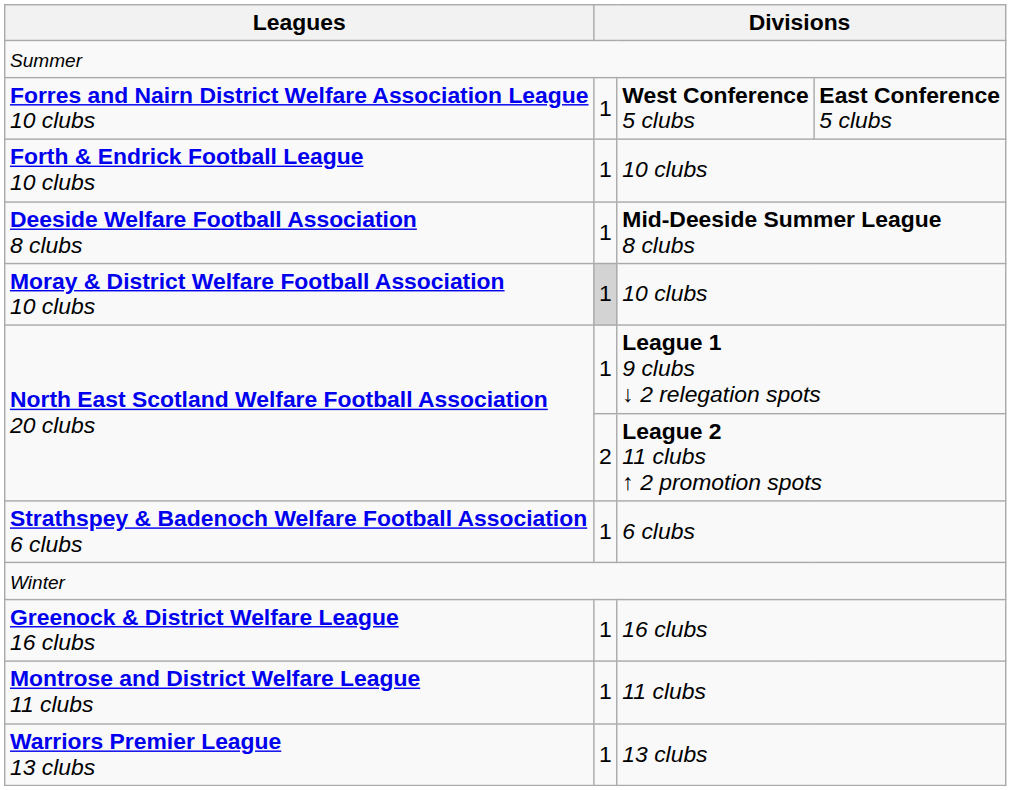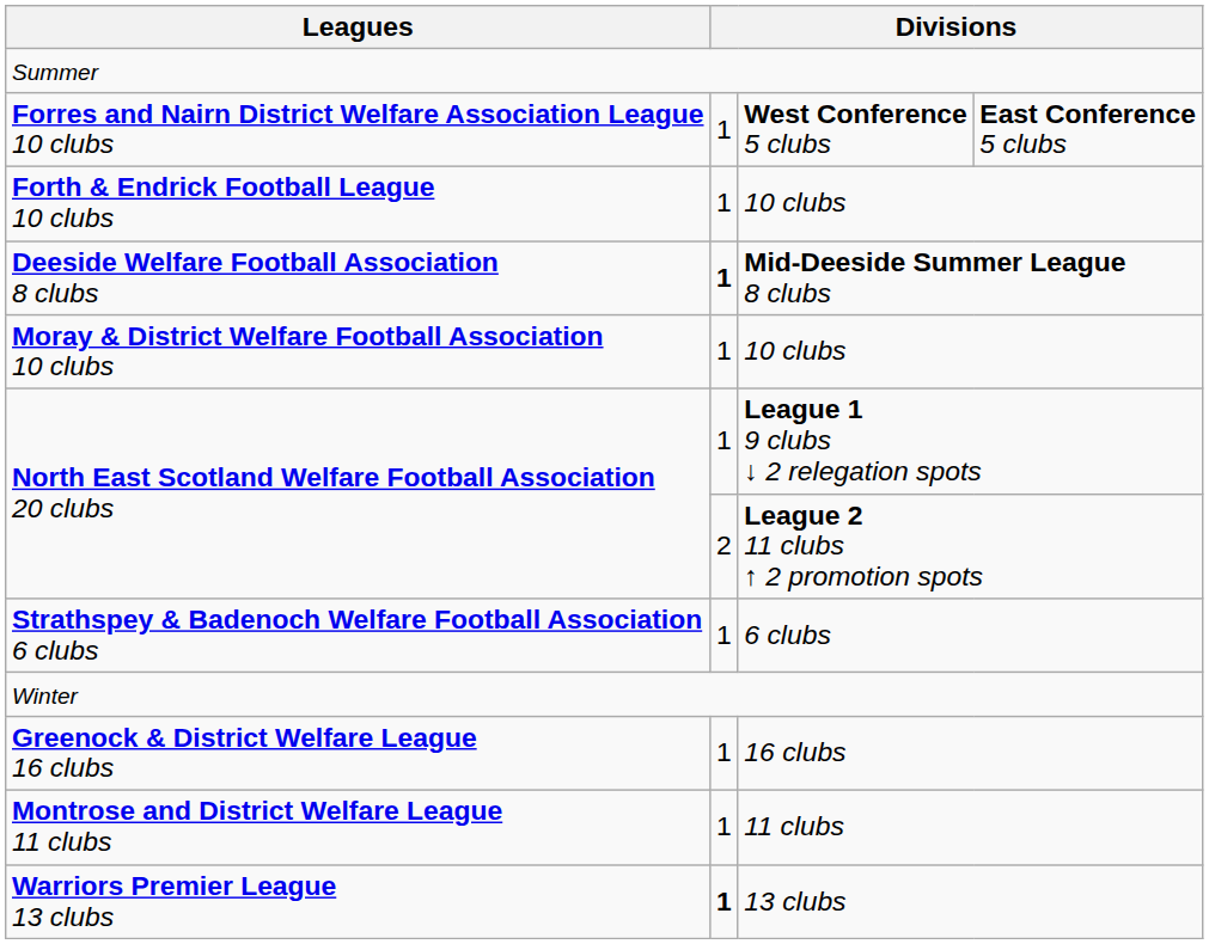Deeside Welfare Football Association 8 clubs | column 2: normal -> bold
Moray & District Welfare Football Association 10 clubs | column 2: lightgrey background -> no background
Warriors Premier League 13 clubs | column 2: normal -> bold
